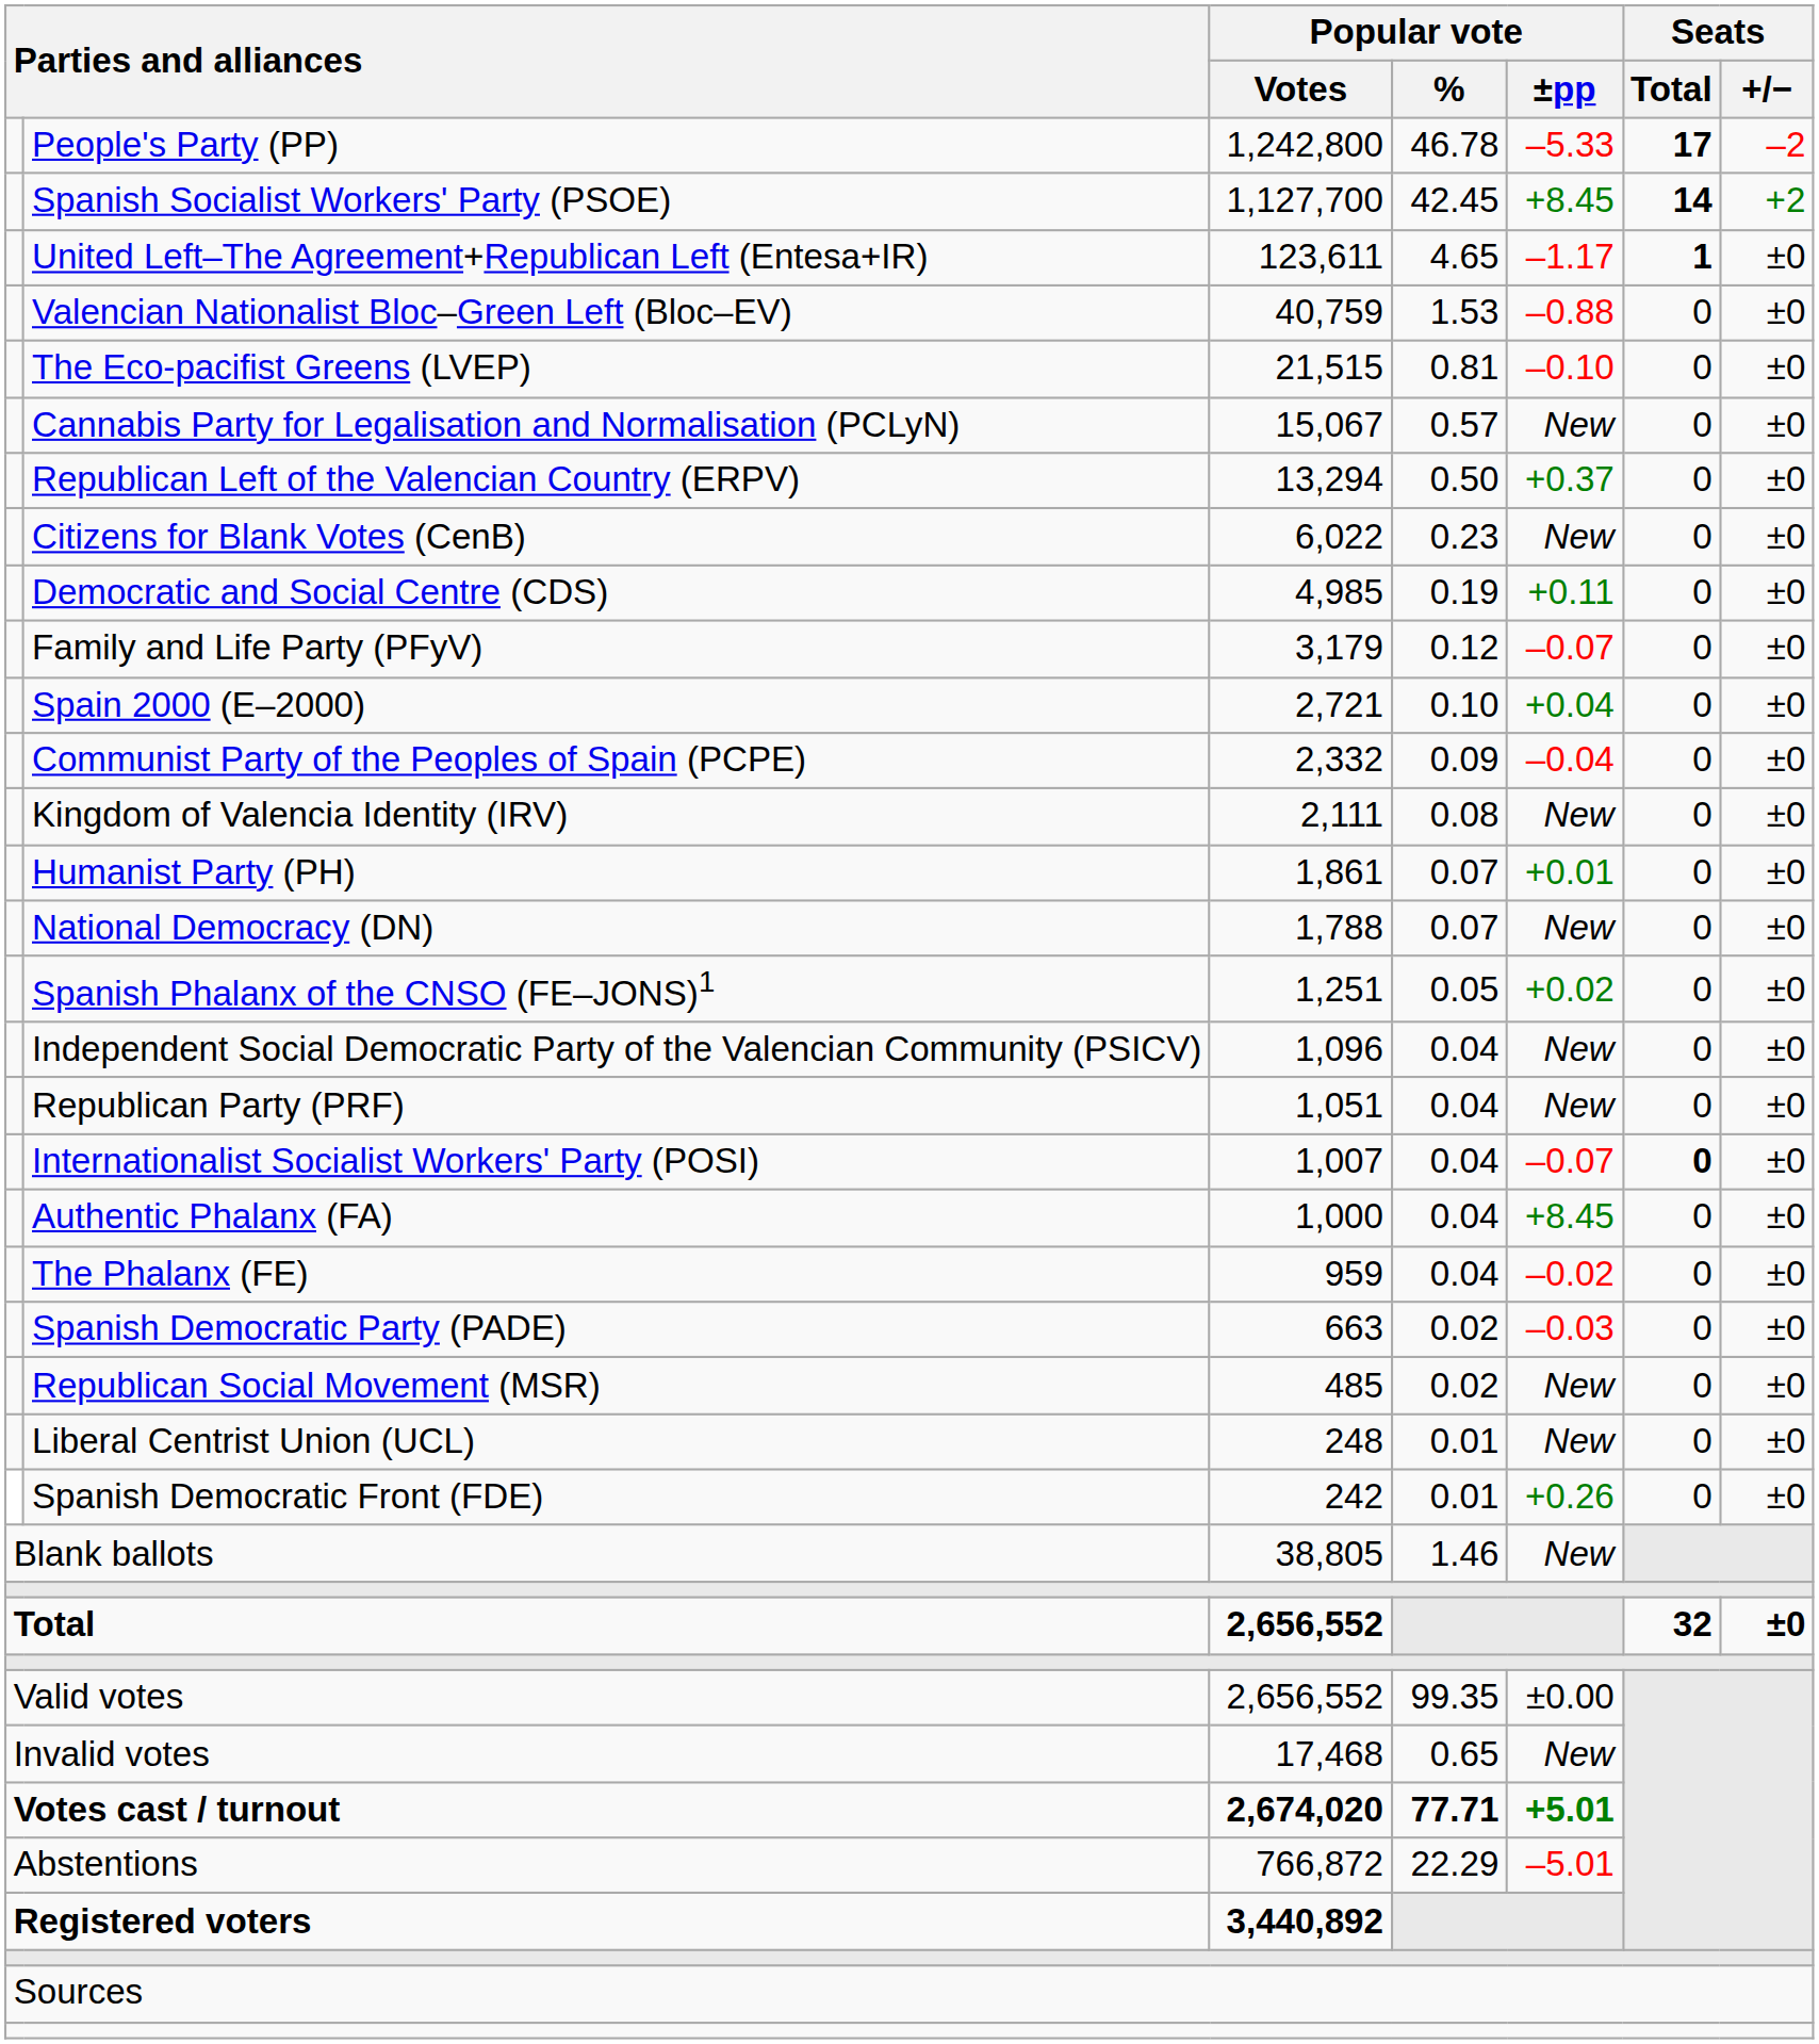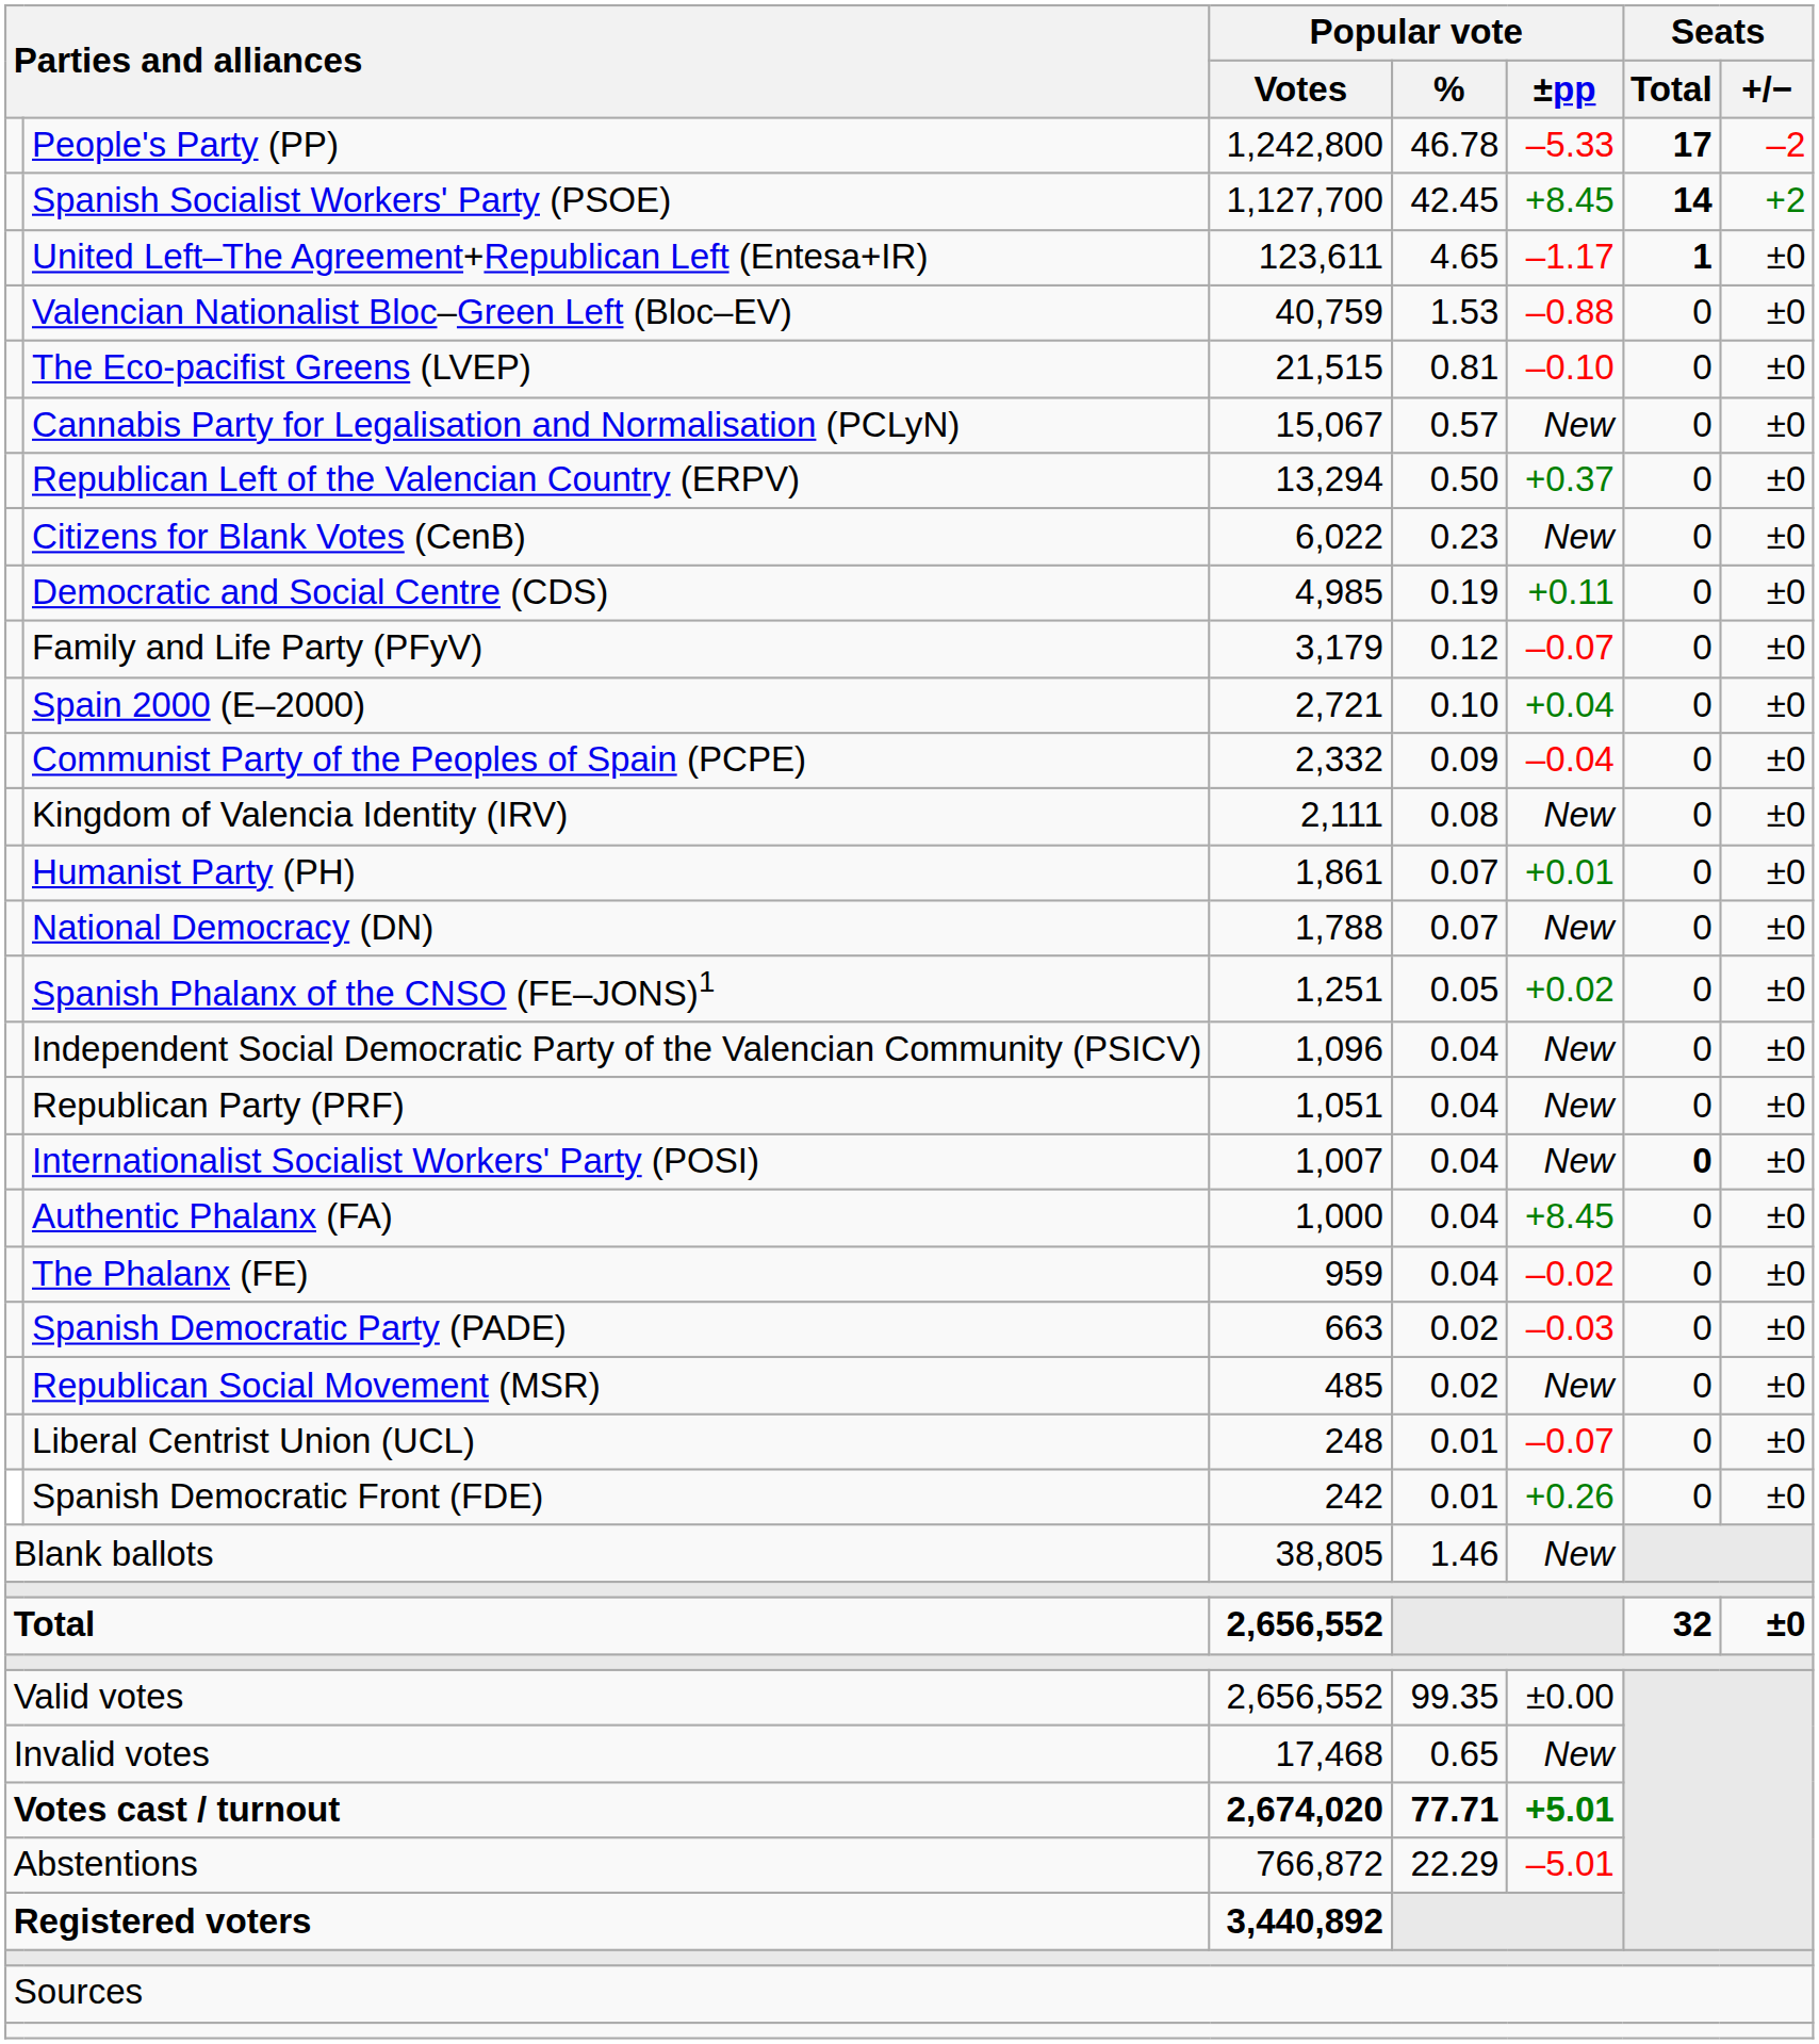Internationalist Socialist Workers' Party (POSI) | Popular vote / ±pp: –0.07 -> New
Liberal Centrist Union (UCL) | Popular vote / ±pp: New -> –0.07
